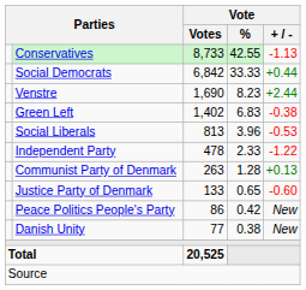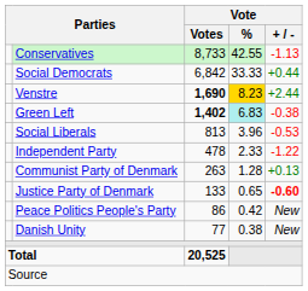Venstre | Vote / Votes: normal -> bold
Venstre | Vote / %: no background -> gold background
Green Left | Vote / Votes: normal -> bold
Green Left | Vote / %: no background -> paleturquoise background
Justice Party of Denmark | Vote / + / -: normal -> bold
